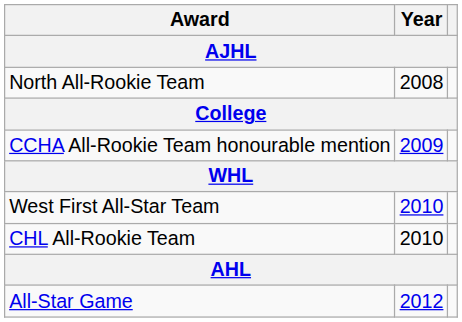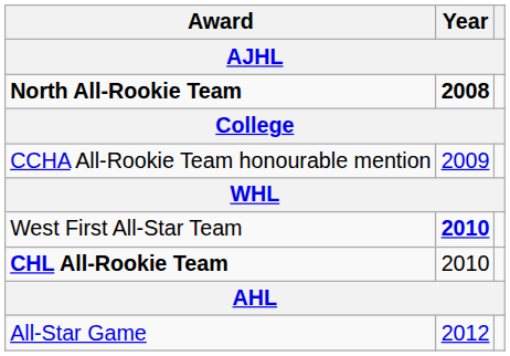row 3 | Award: normal -> bold
row 3 | Year: normal -> bold
row 7 | Year: normal -> bold
row 8 | Award: normal -> bold
